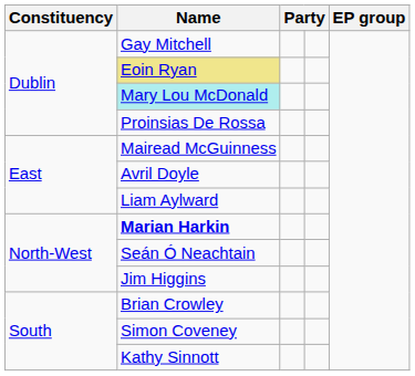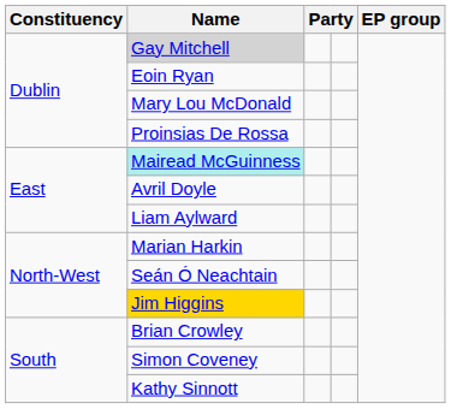Gay Mitchell | Name: no background -> lightgrey background
Eoin Ryan | Name: khaki background -> no background
Mary Lou McDonald | Name: paleturquoise background -> no background
Mairead McGuinness | Name: no background -> paleturquoise background
Marian Harkin | Name: bold -> normal
Jim Higgins | Name: no background -> gold background
